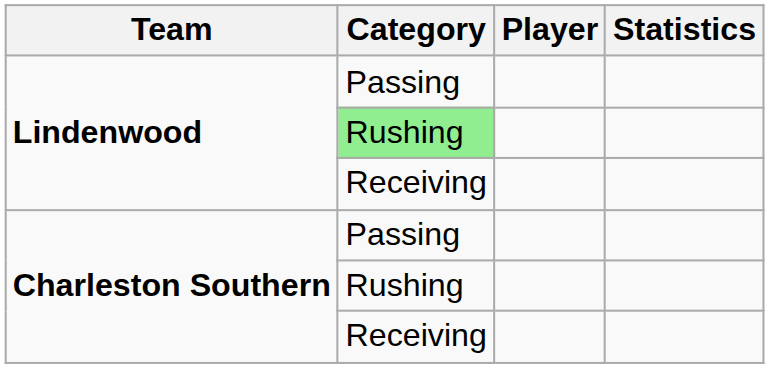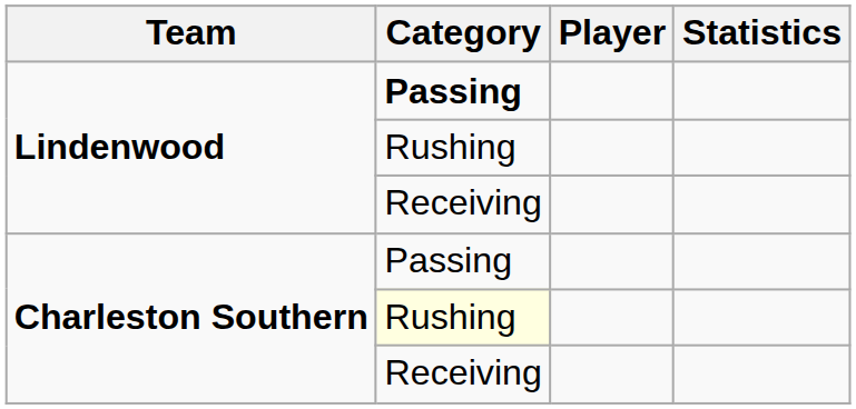Lindenwood / Passing | Category: normal -> bold
Lindenwood / Rushing | Category: lightgreen background -> no background
Charleston Southern / Rushing | Category: no background -> lightyellow background
